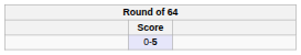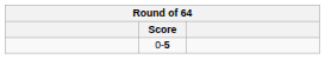row 3 | Score: lavender background -> no background
